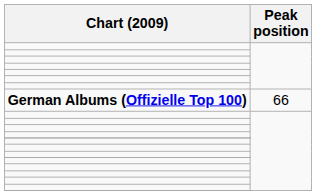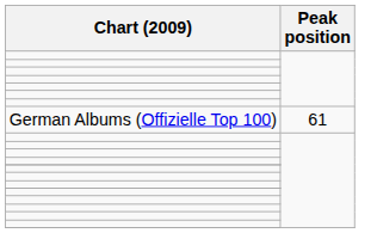row 9 | Chart (2009): bold -> normal
row 9 | Peak position: 66 -> 61
